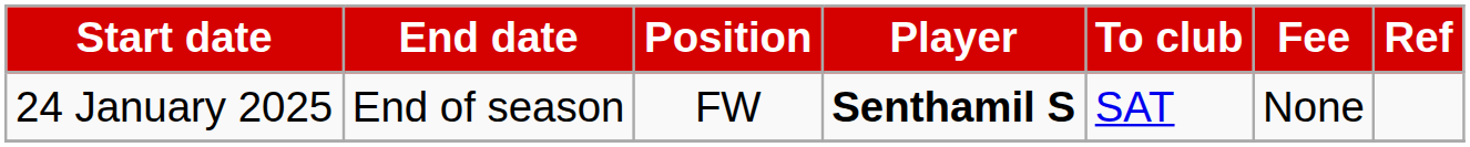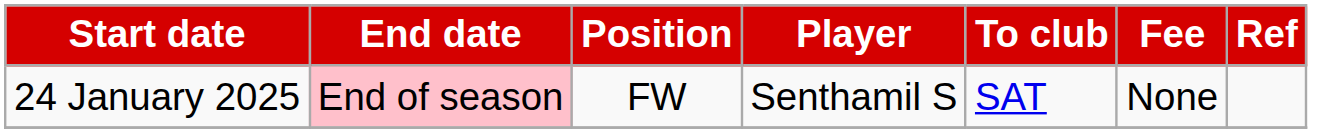24 January 2025 | End date: no background -> pink background
24 January 2025 | Player: bold -> normal
